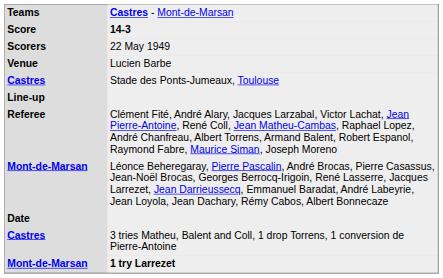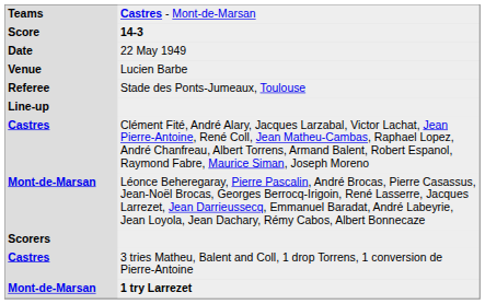row 3 | column 1: Scorers -> Date
row 5 | column 1: Castres -> Referee
row 7 | column 1: Referee -> Castres
row 9 | column 1: Date -> Scorers
